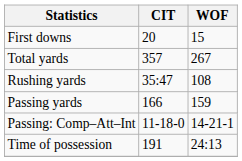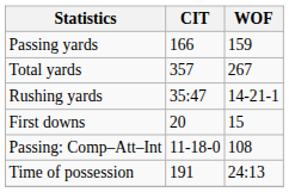rows swapped: First downs <-> Passing yards
Rushing yards | WOF: 108 -> 14-21-1
Passing: Comp–Att–Int | WOF: 14-21-1 -> 108
